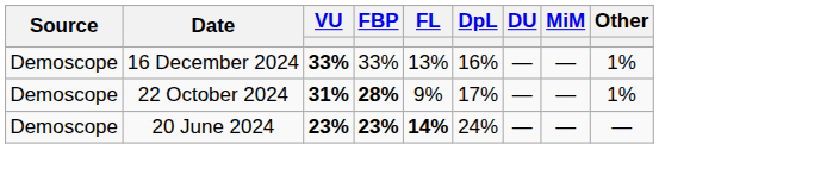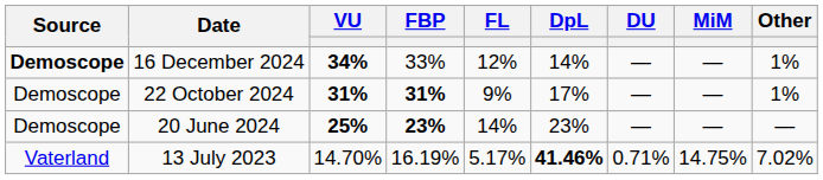16 December 2024 | Source: normal -> bold
16 December 2024 | VU: 33% -> 34%
16 December 2024 | FL: 13% -> 12%
16 December 2024 | DpL: 16% -> 14%
22 October 2024 | FBP: 28% -> 31%
20 June 2024 | VU: 23% -> 25%
20 June 2024 | FL: bold -> normal
20 June 2024 | DpL: 24% -> 23%
+ row: Vaterland | 13 July 2023 | 14.70% | 16.19% | 5.17% | 41.46% | 0.71% | 14.75% | 7.02%
